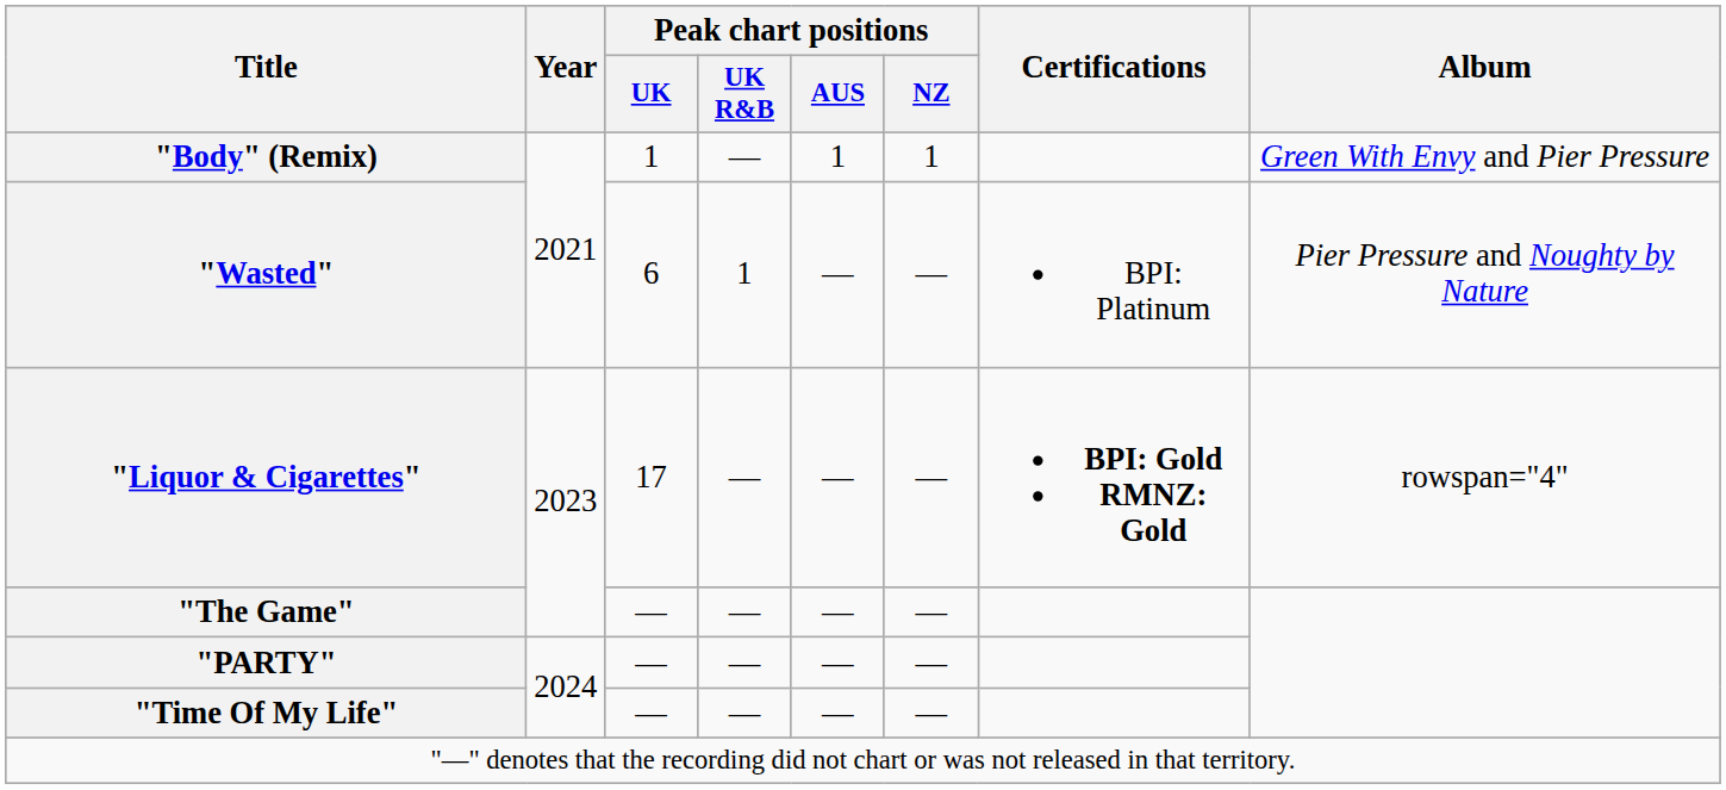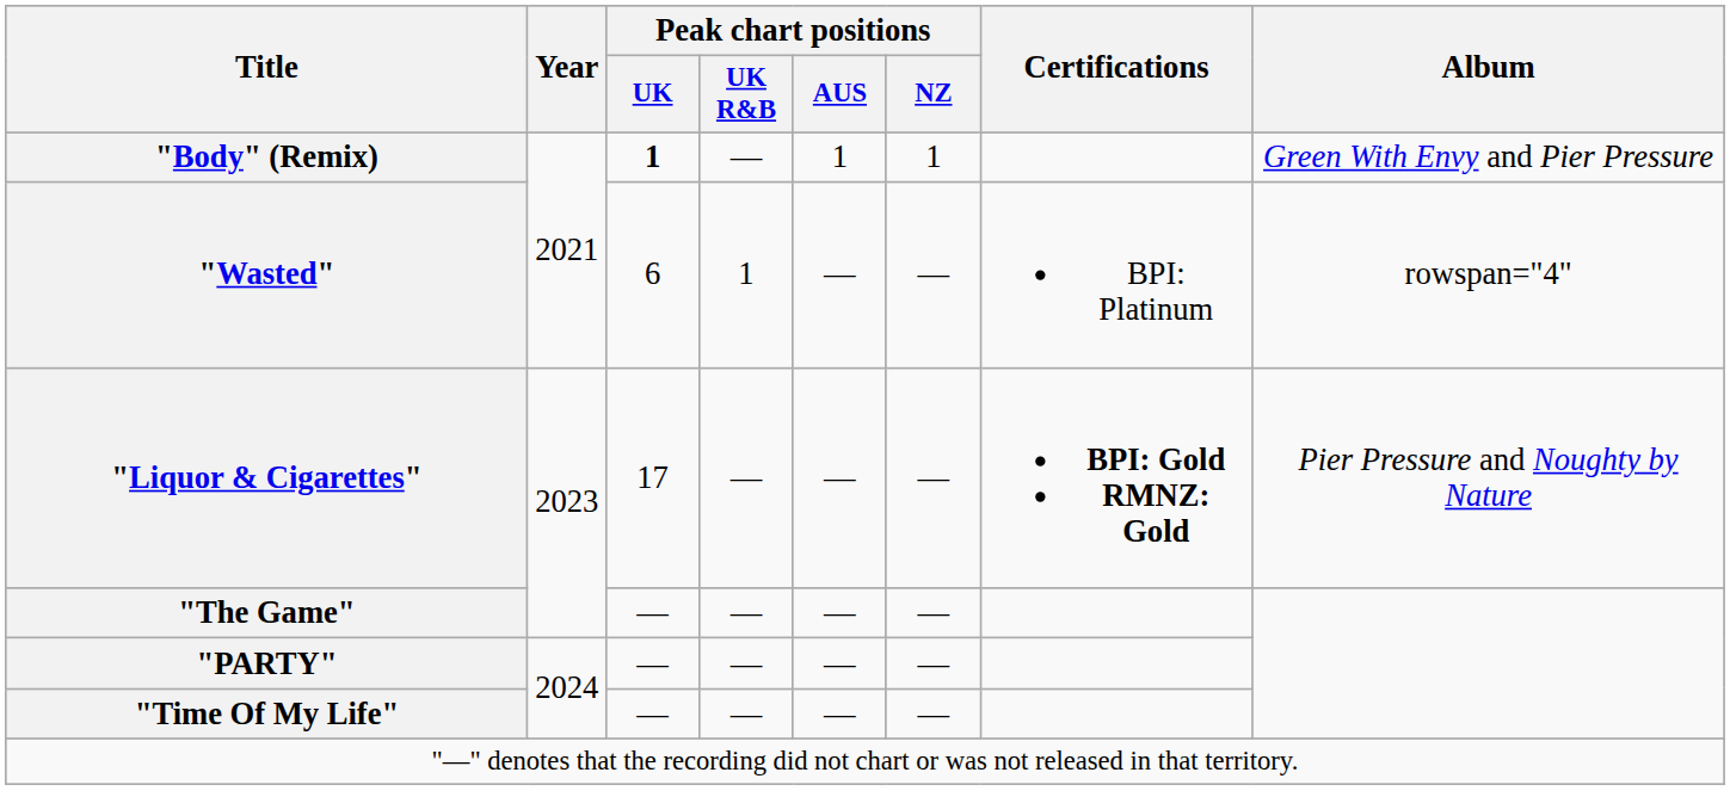"Body" (Remix) | Peak chart positions / UK: normal -> bold
"Wasted" | Album: Pier Pressure and Noughty by Nature -> rowspan="4"
"Liquor & Cigarettes" | Album: rowspan="4" -> Pier Pressure and Noughty by Nature
